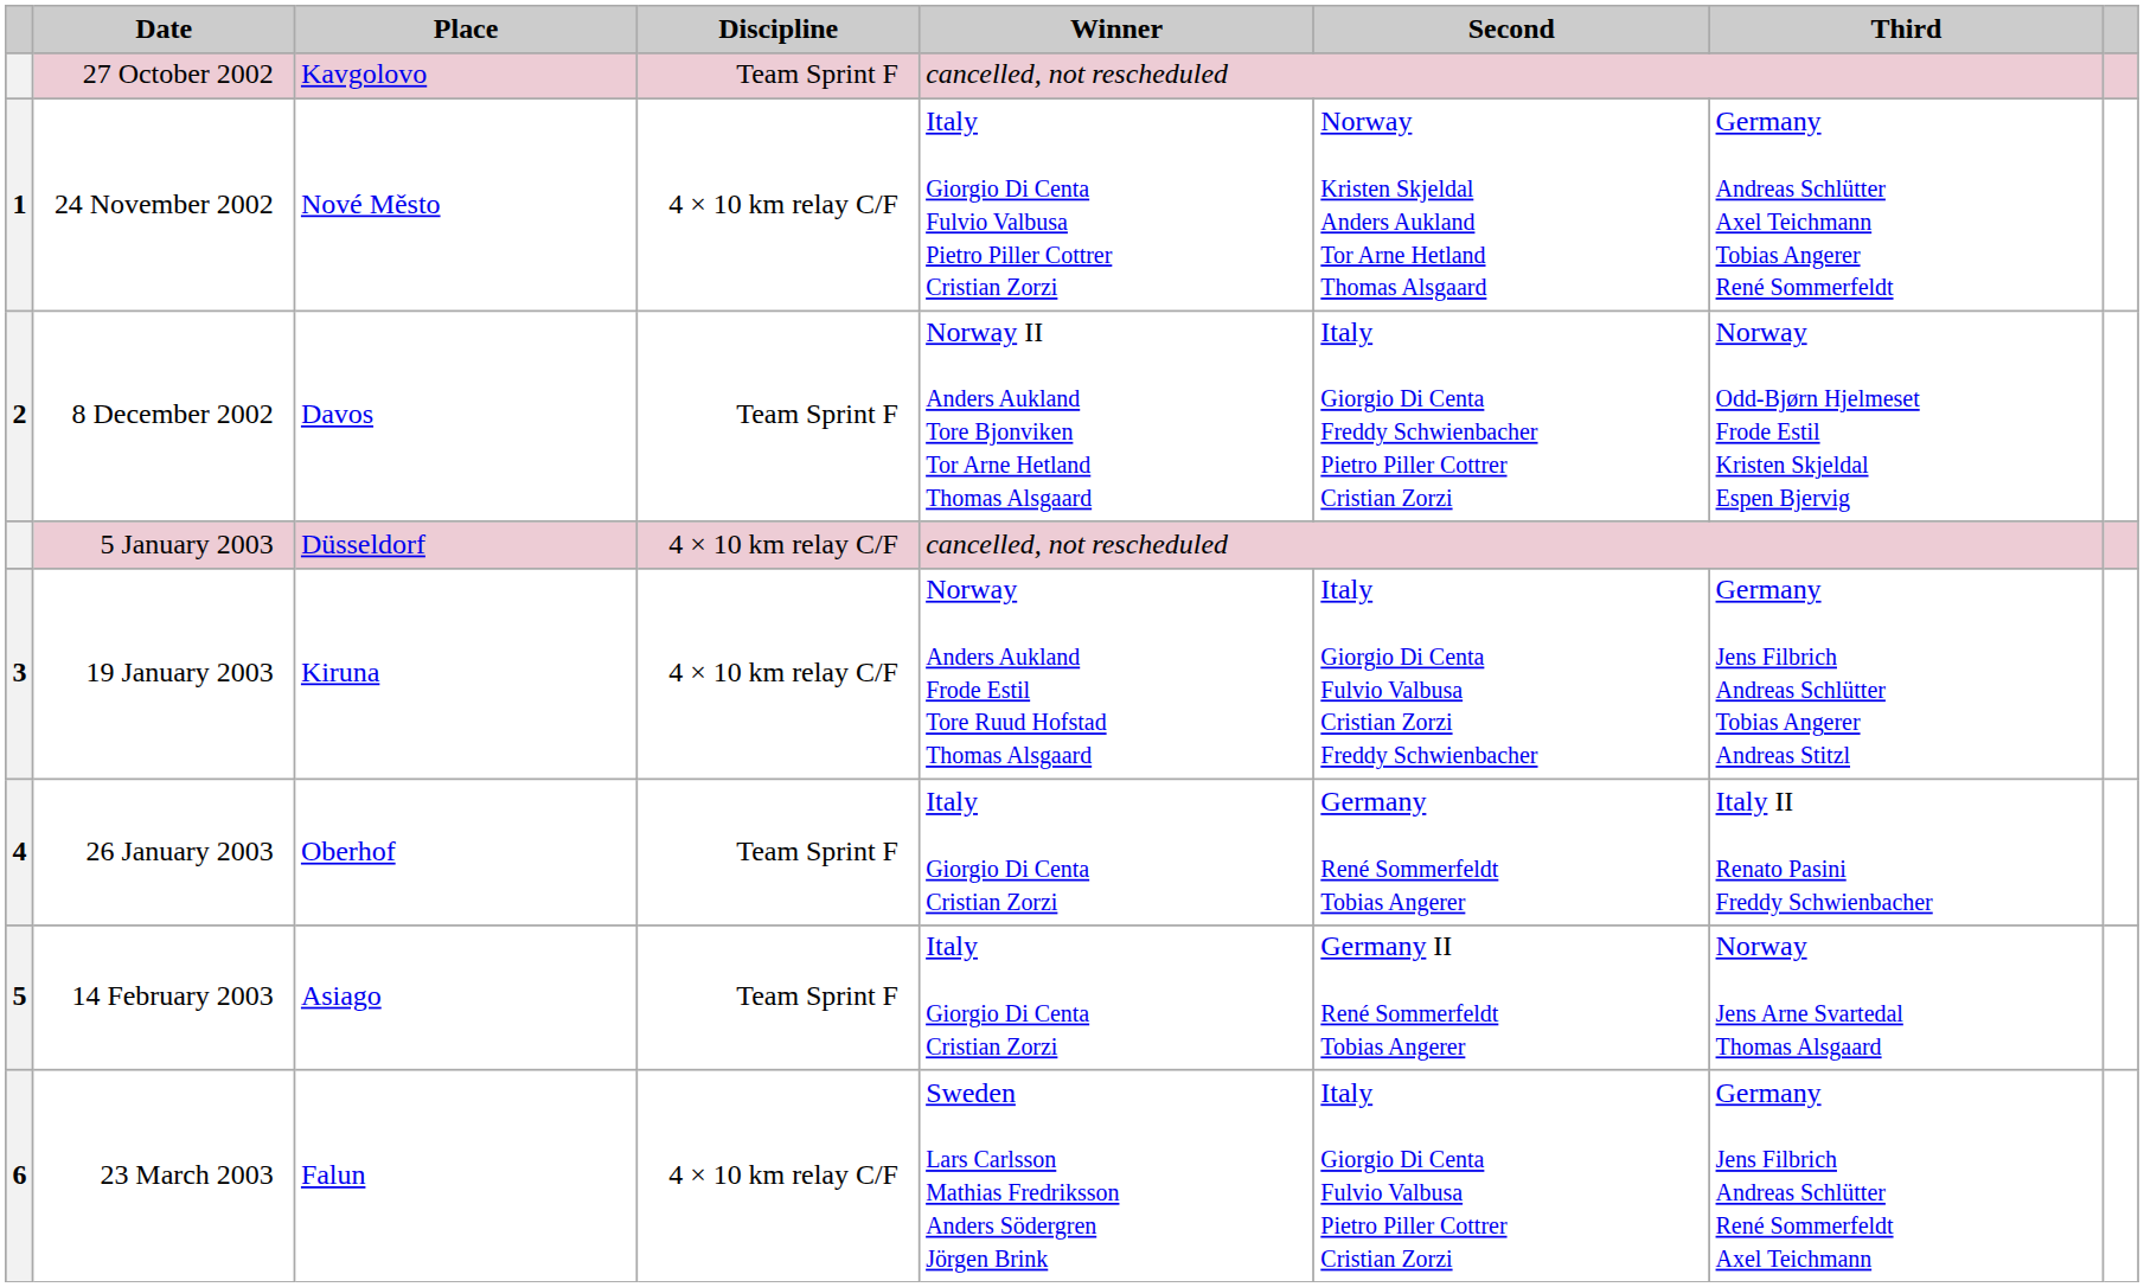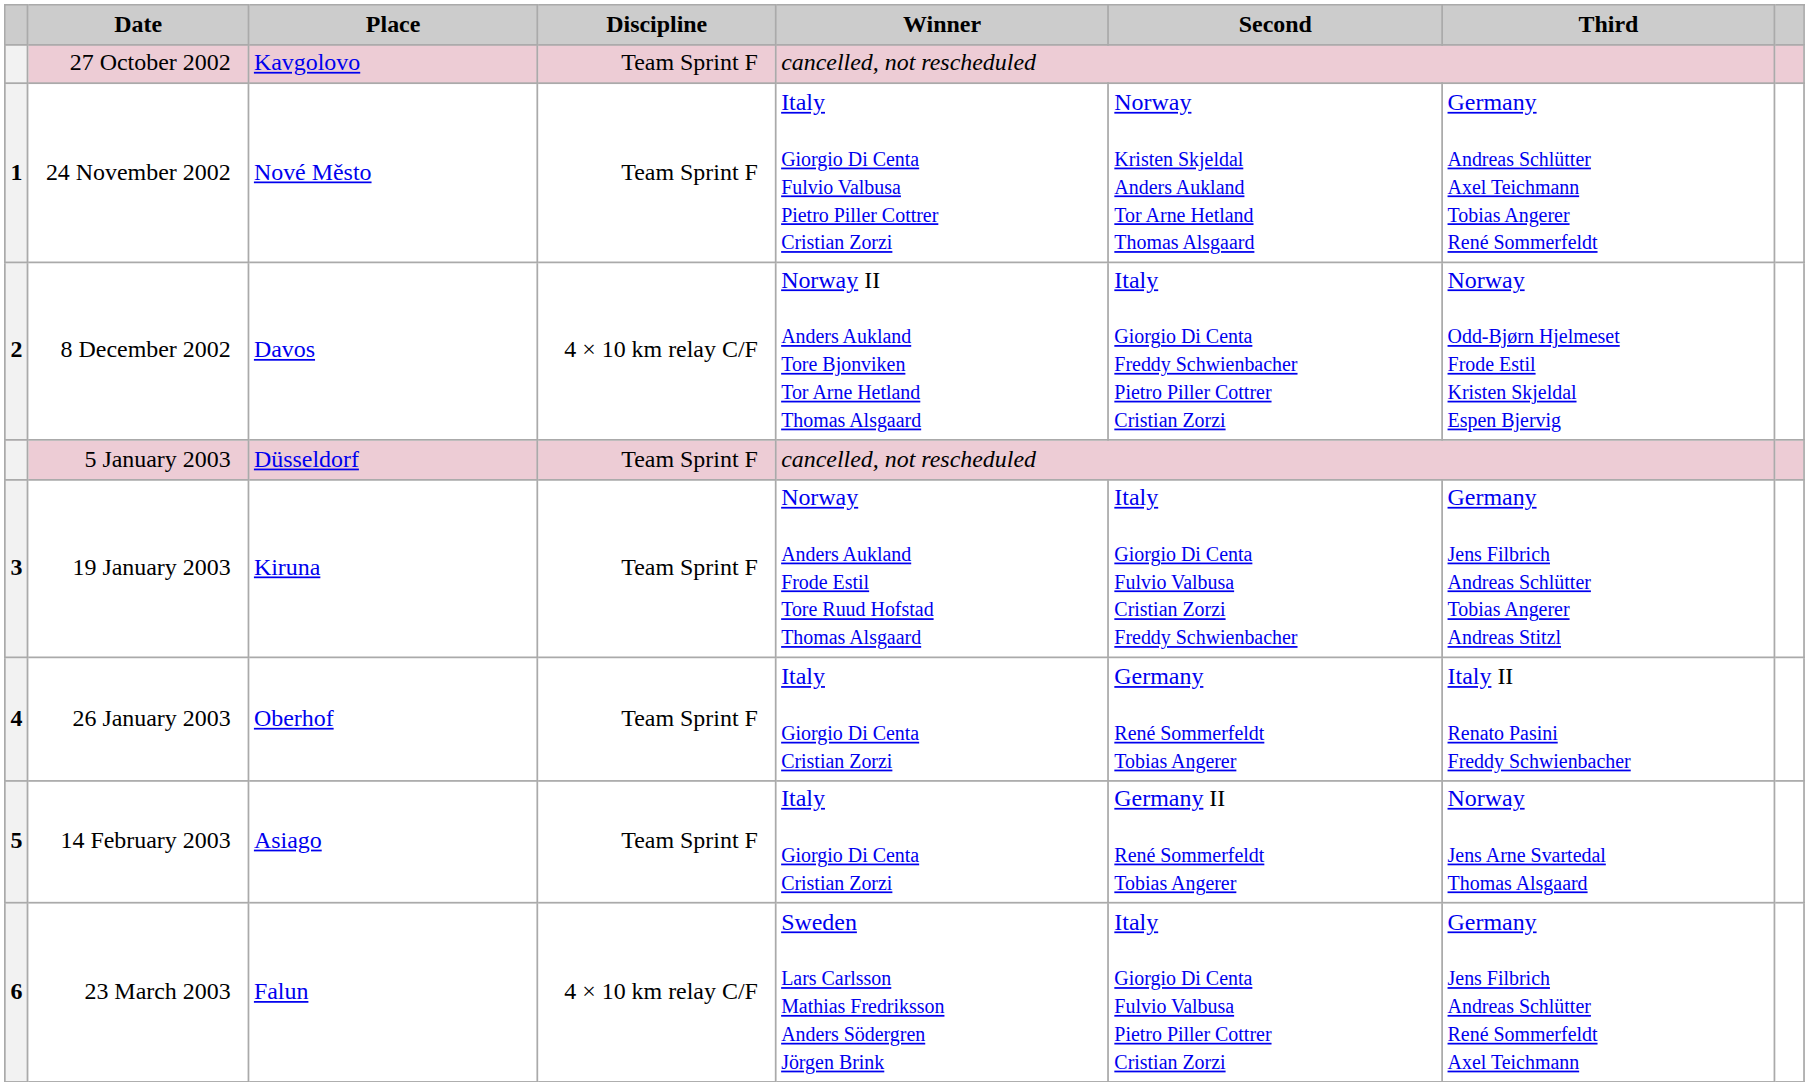24 November 2002 | Discipline: 4 × 10 km relay C/F -> Team Sprint F
8 December 2002 | Discipline: Team Sprint F -> 4 × 10 km relay C/F
5 January 2003 | Discipline: 4 × 10 km relay C/F -> Team Sprint F
19 January 2003 | Discipline: 4 × 10 km relay C/F -> Team Sprint F
